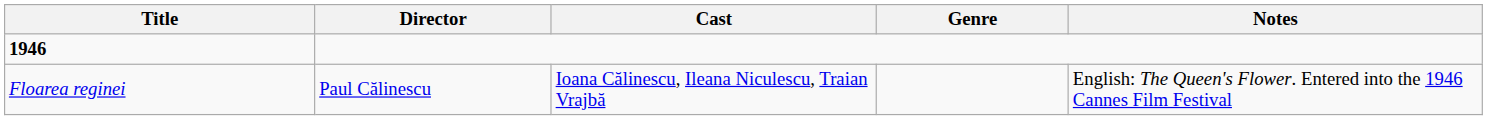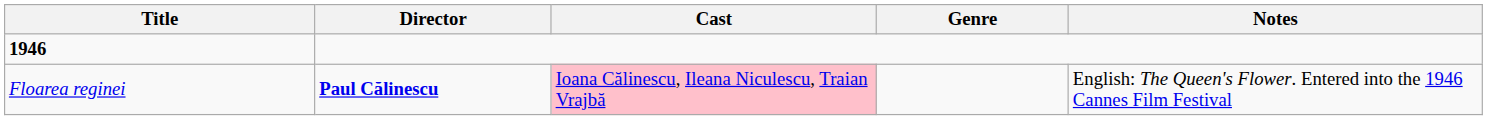Floarea reginei | Director: normal -> bold
Floarea reginei | Cast: no background -> pink background
